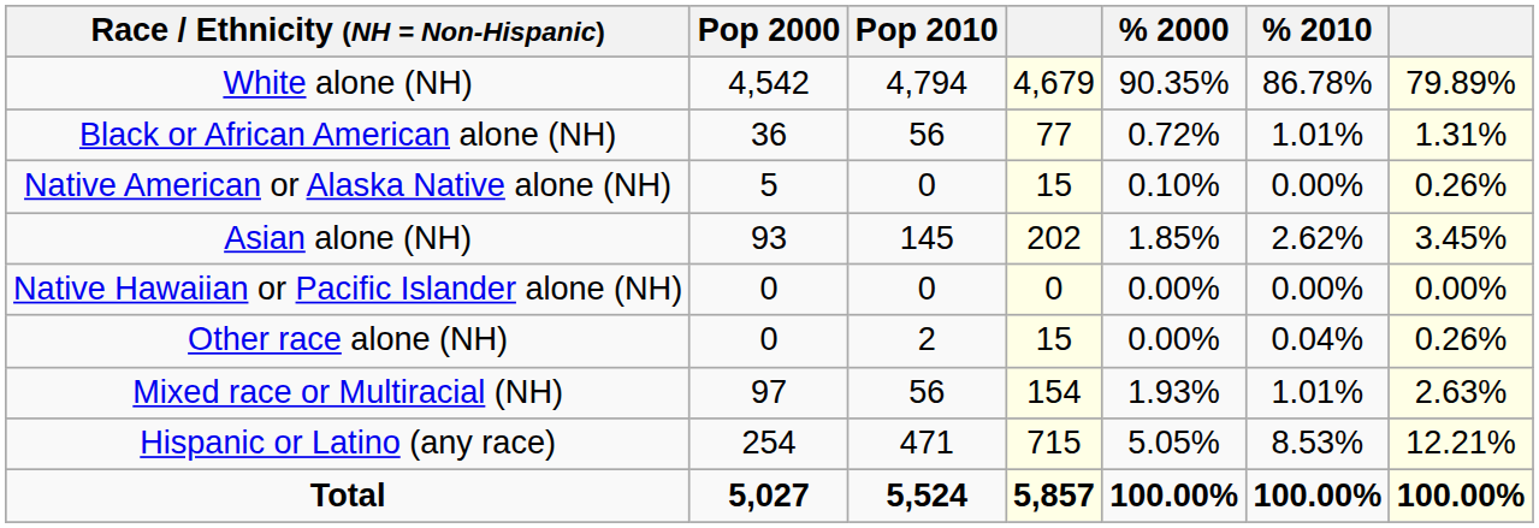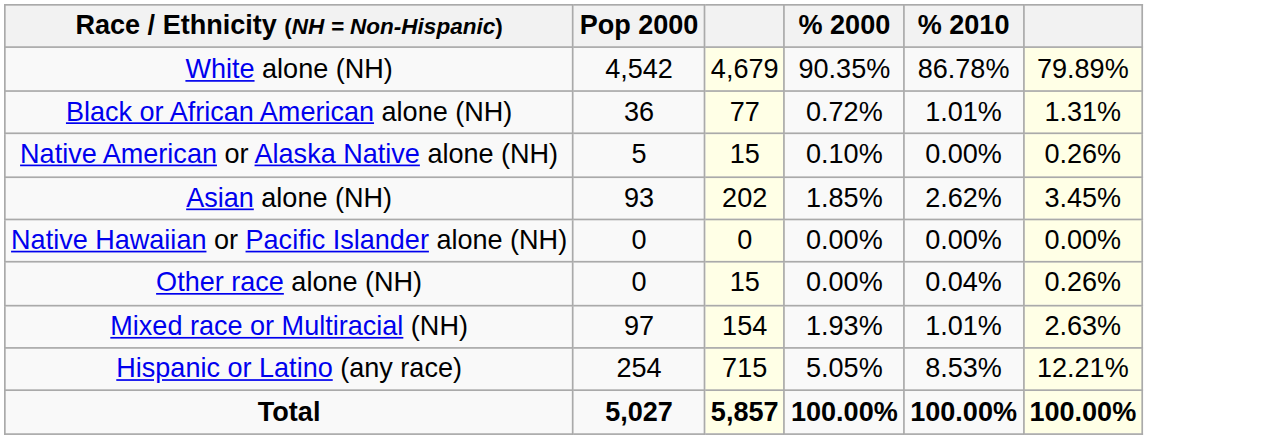- column: Pop 2010 | 4,794 | 56 | 0 | 145 | 0 | 2 | 56 | 471 | 5,524
